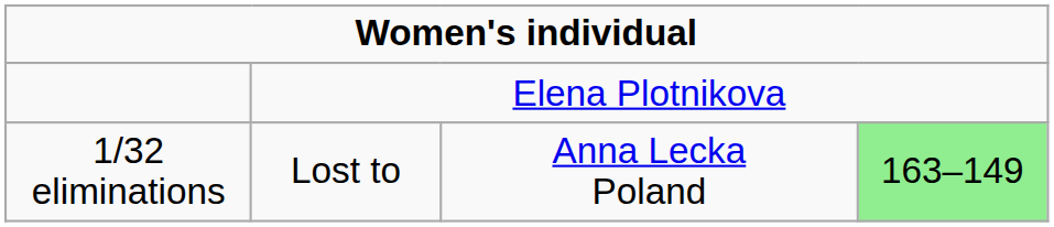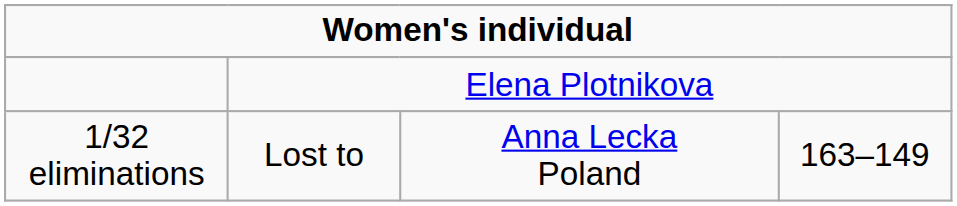1/32 eliminations | column 4: lightgreen background -> no background
